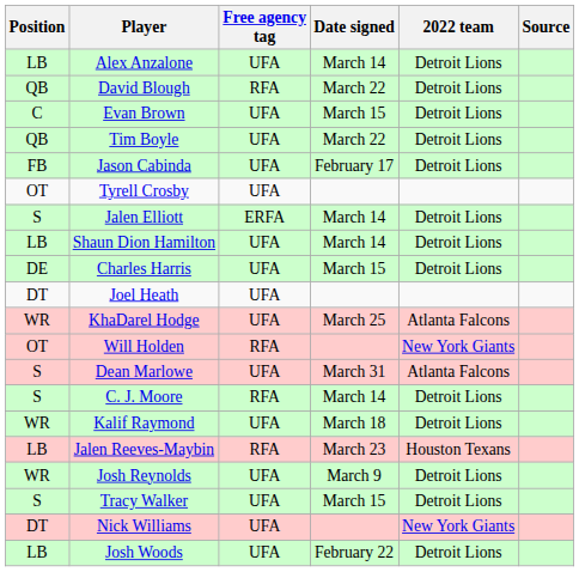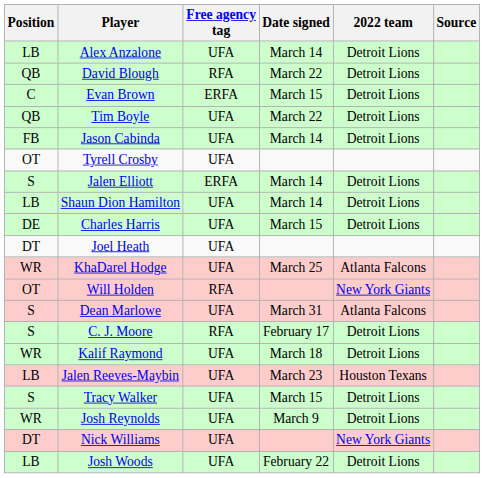Evan Brown | Free agency tag: UFA -> ERFA
Jason Cabinda | Date signed: February 17 -> March 14
C. J. Moore | Date signed: March 14 -> February 17
Jalen Reeves-Maybin | Free agency tag: RFA -> UFA
rows swapped: Josh Reynolds <-> Tracy Walker
